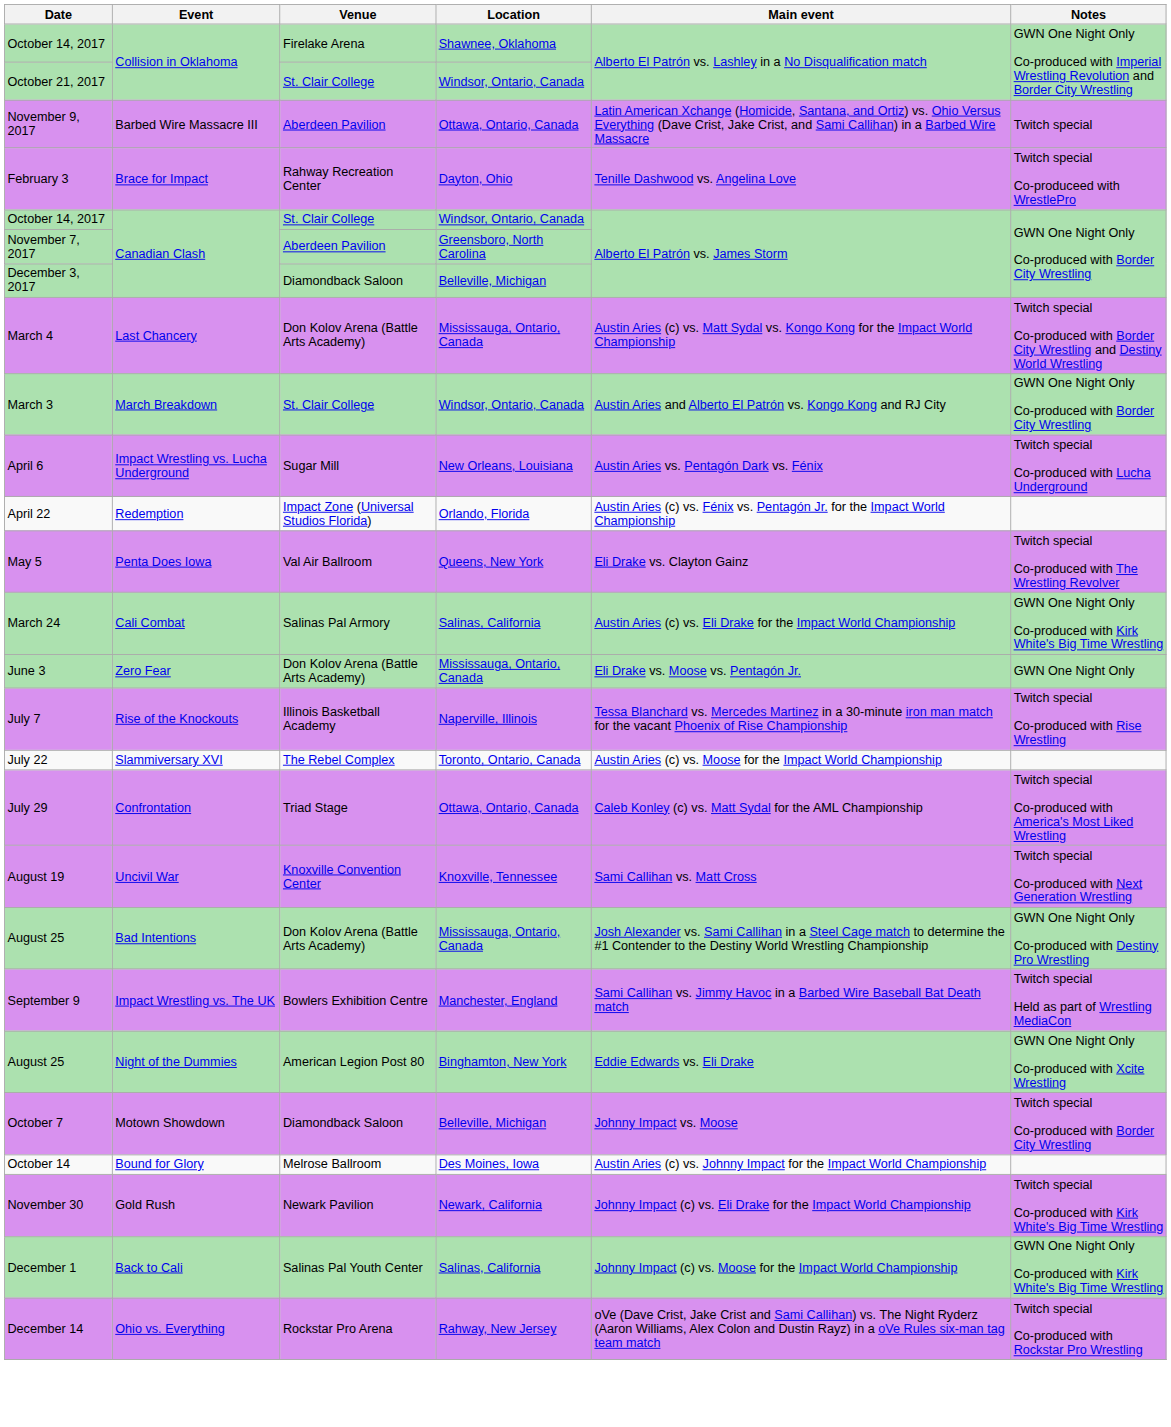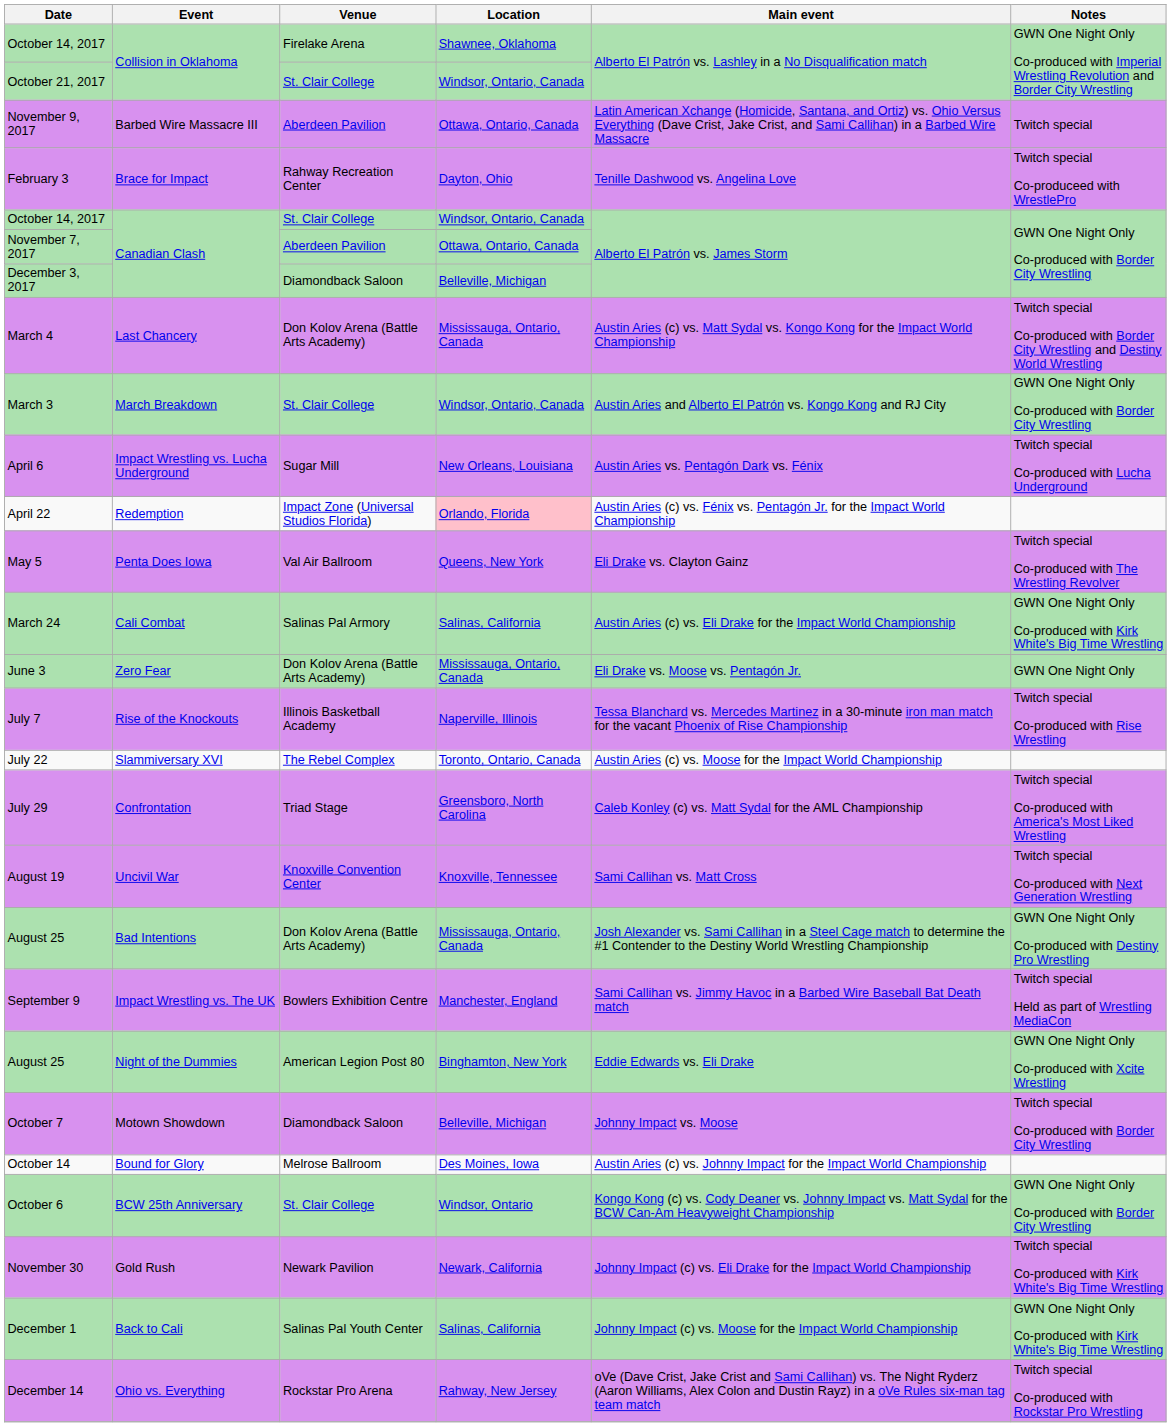November 7, 2017 | Location: Greensboro, North Carolina -> Ottawa, Ontario, Canada
April 22 | Location: no background -> pink background
July 29 | Location: Ottawa, Ontario, Canada -> Greensboro, North Carolina
+ row: October 6 | BCW 25th Anniversary | St. Clair College | Windsor, Ontario | Kongo Kong (c) vs. Cody Deaner vs. Johnny Impact vs. Matt Sydal for the BCW Can-Am Heavyweight Championship | GWN One Night Only Co-produced with Border City Wrestling
